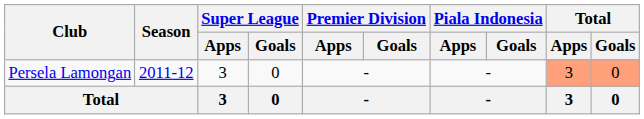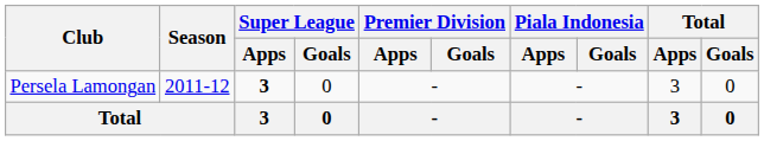Persela Lamongan | Super League / Apps: normal -> bold
Persela Lamongan | Total / Apps: lightsalmon background -> no background
Persela Lamongan | Total / Goals: lightsalmon background -> no background
